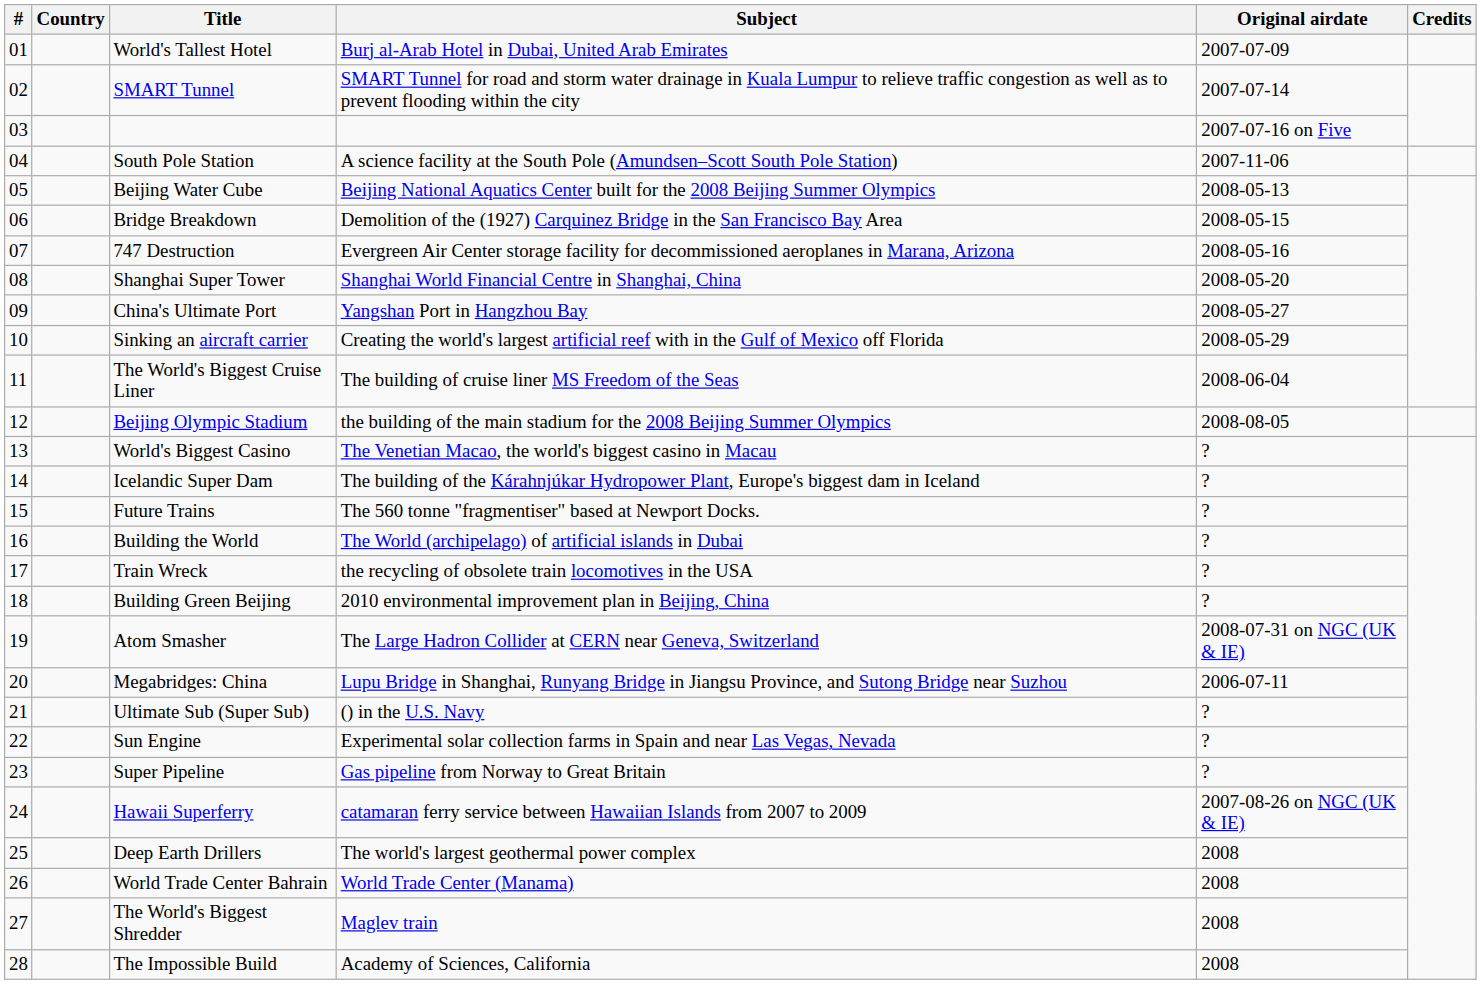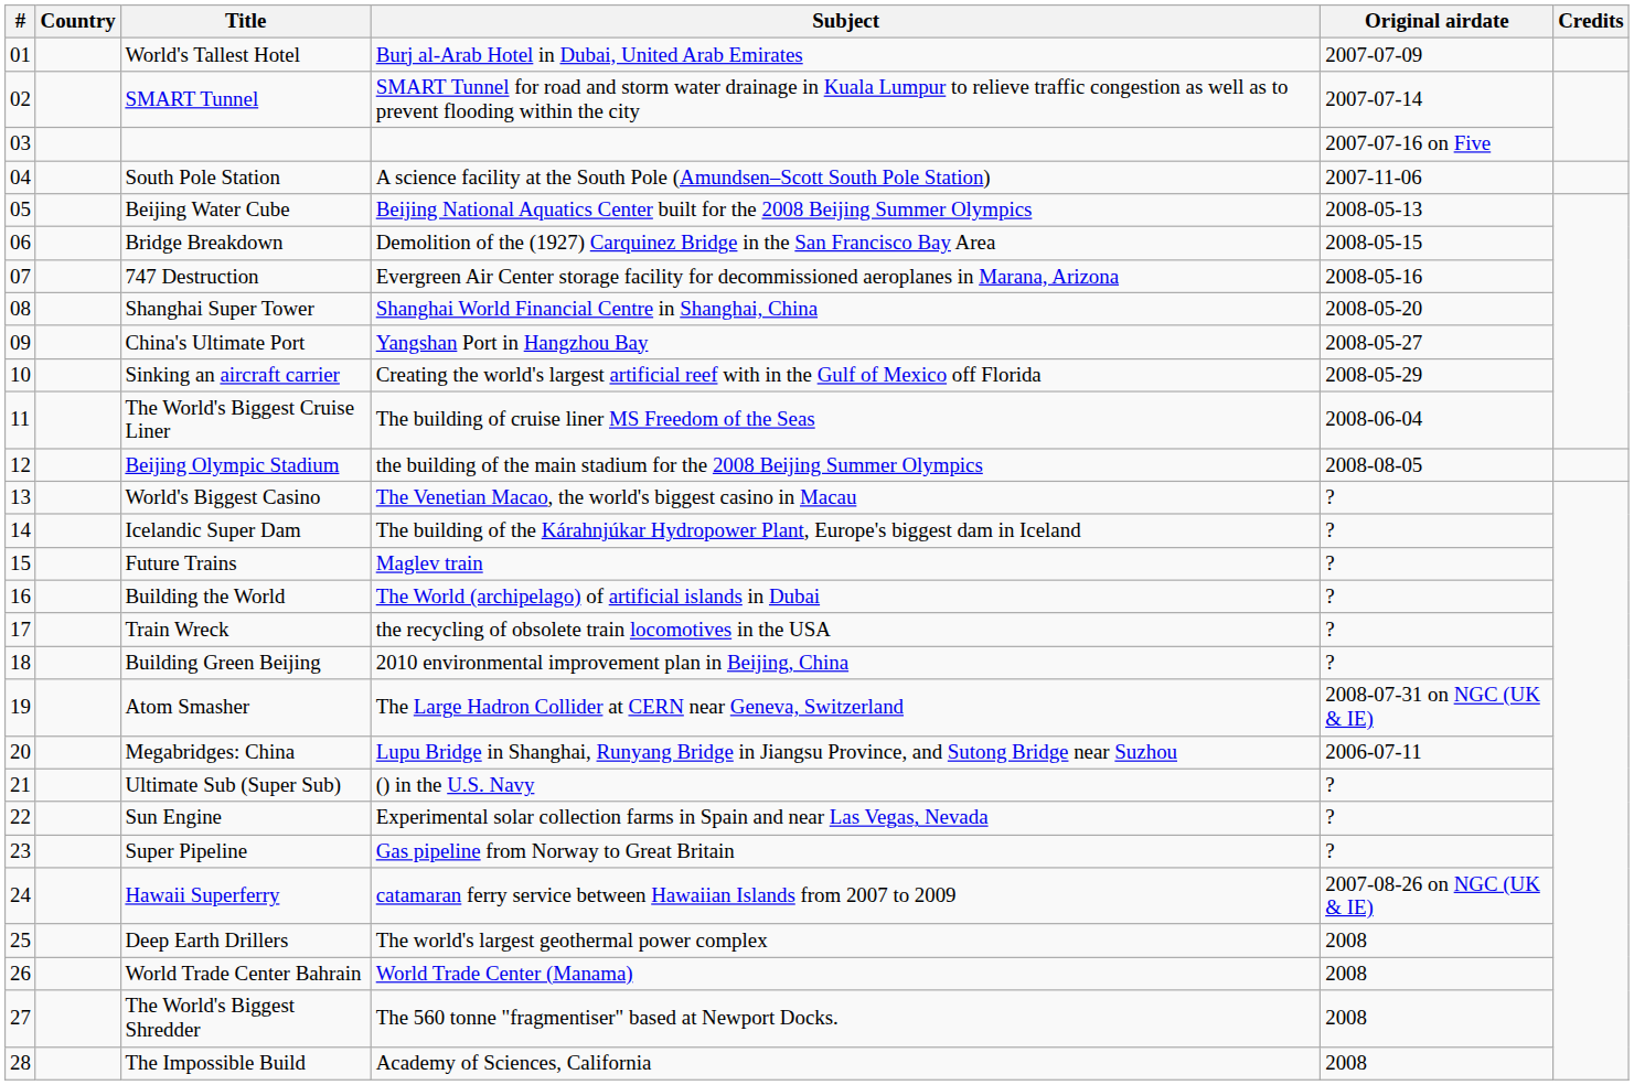Future Trains | Subject: The 560 tonne "fragmentiser" based at Newport Docks. -> Maglev train
The World's Biggest Shredder | Subject: Maglev train -> The 560 tonne "fragmentiser" based at Newport Docks.
